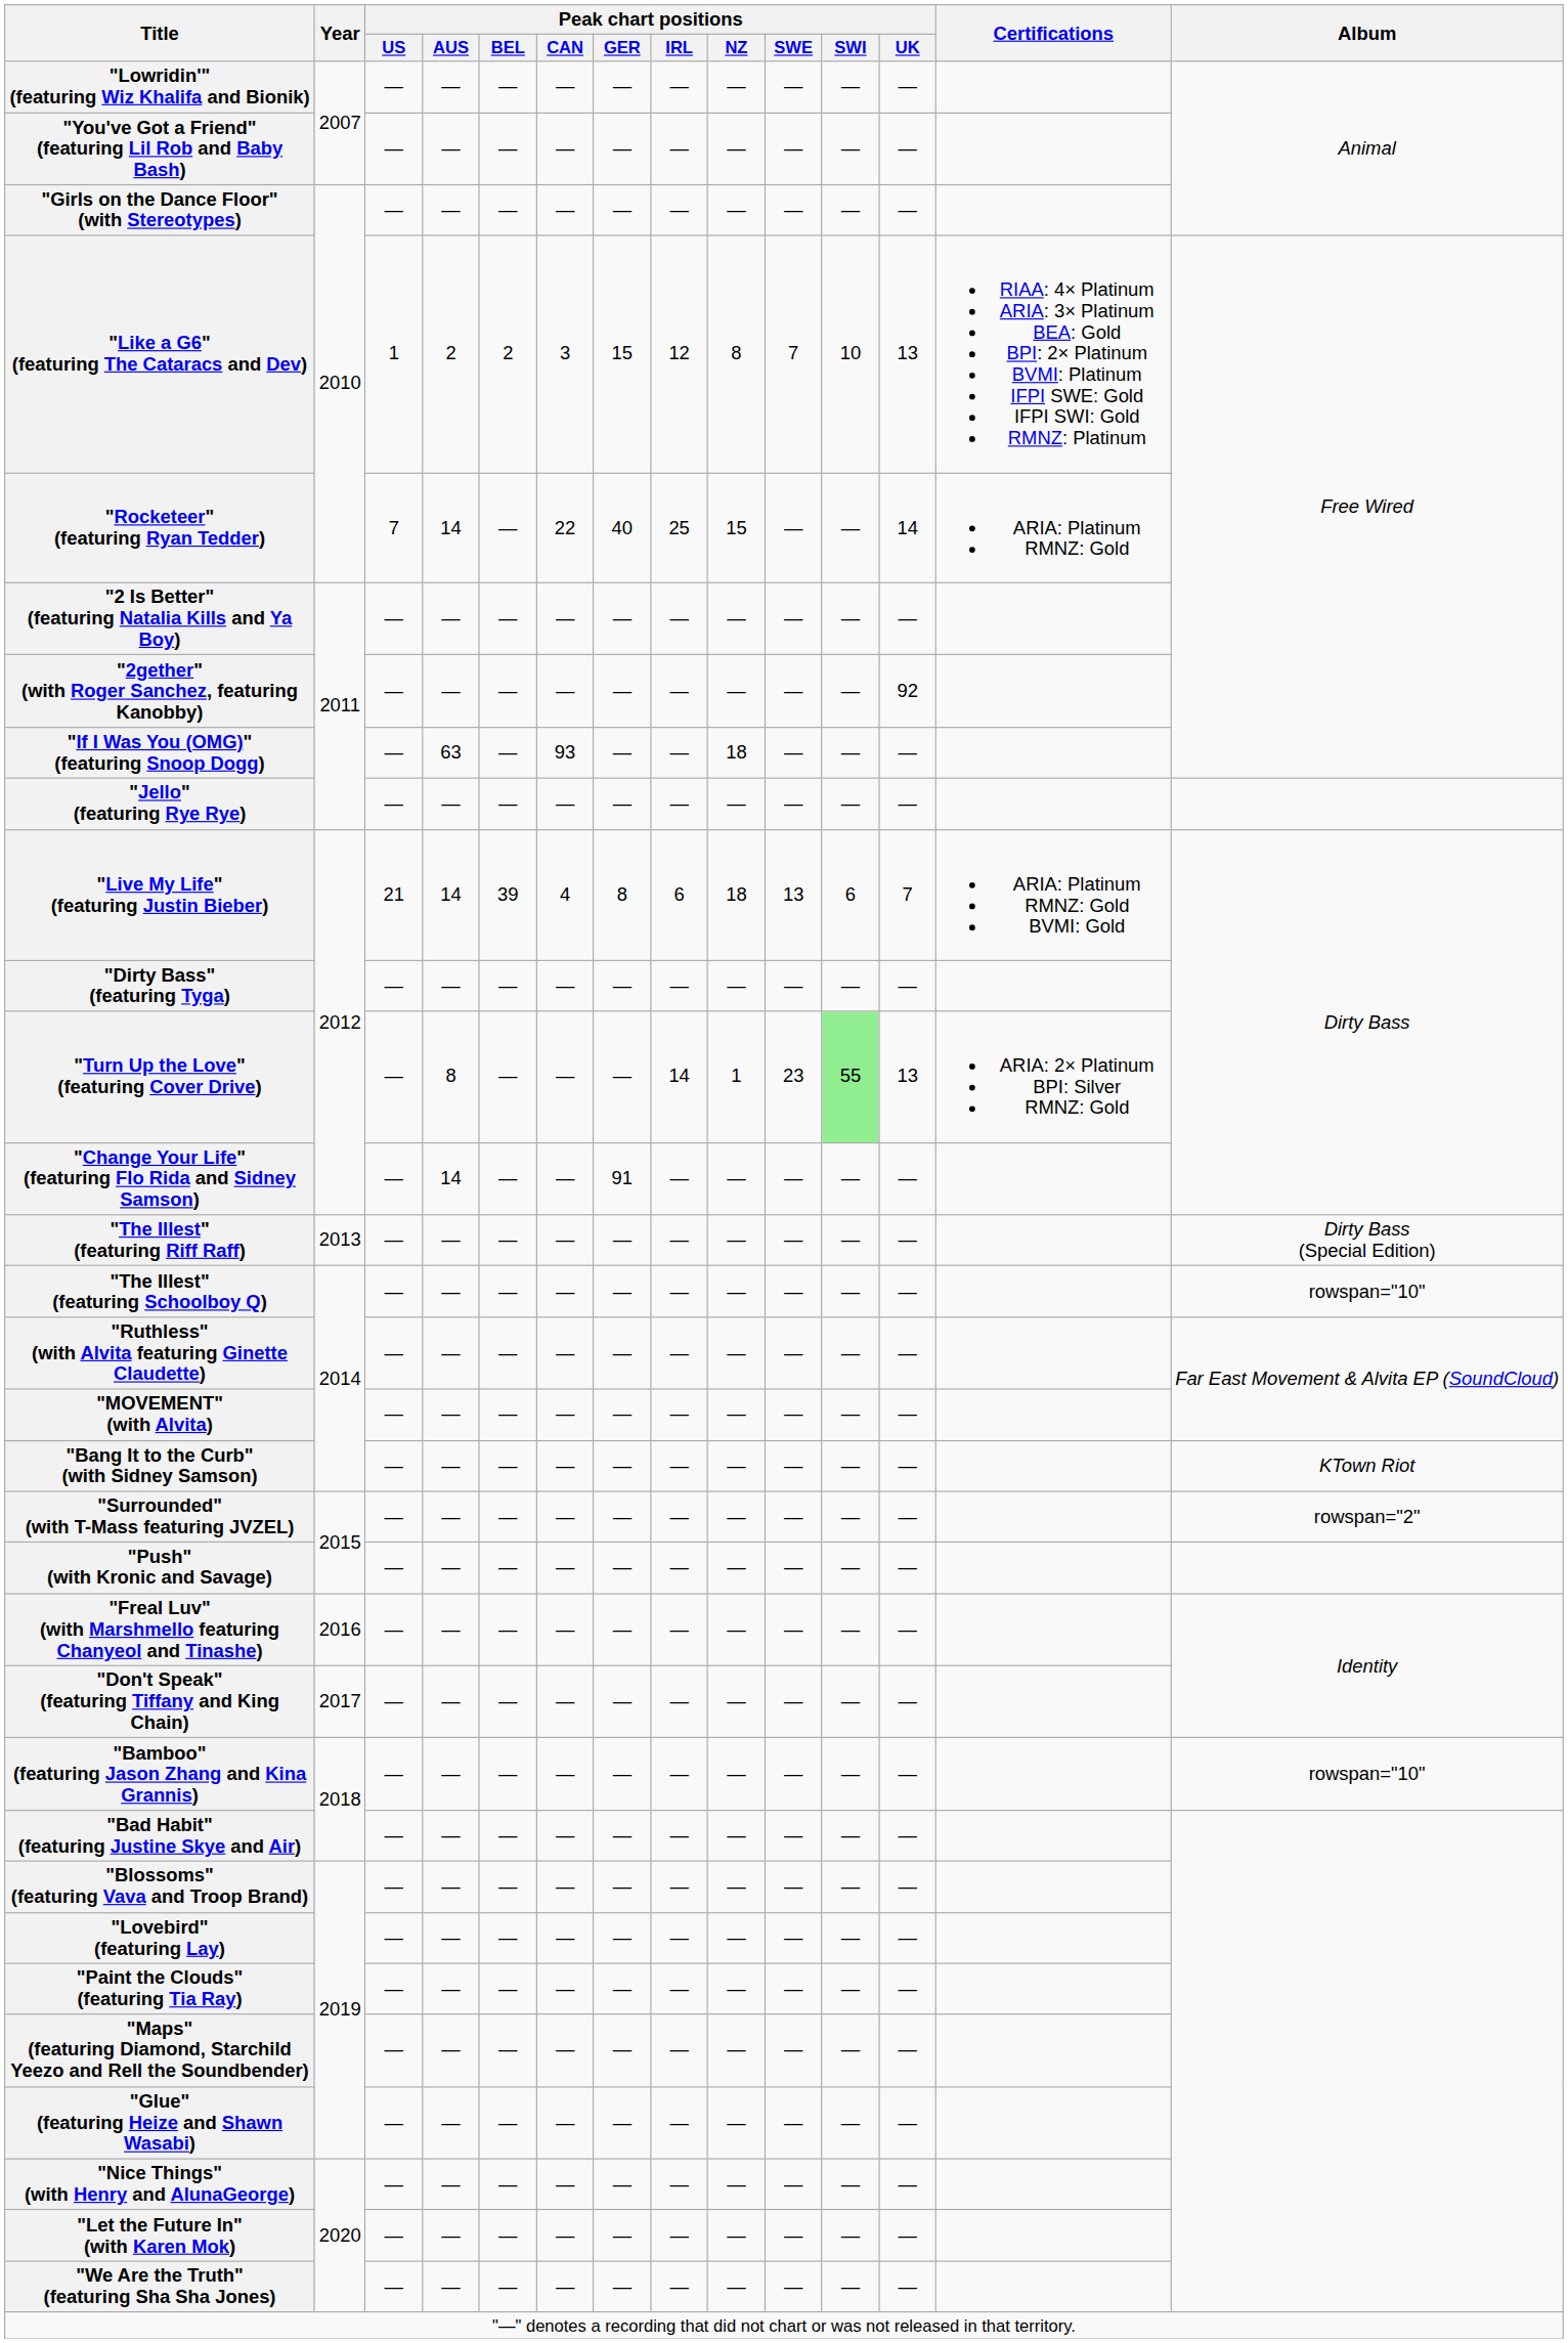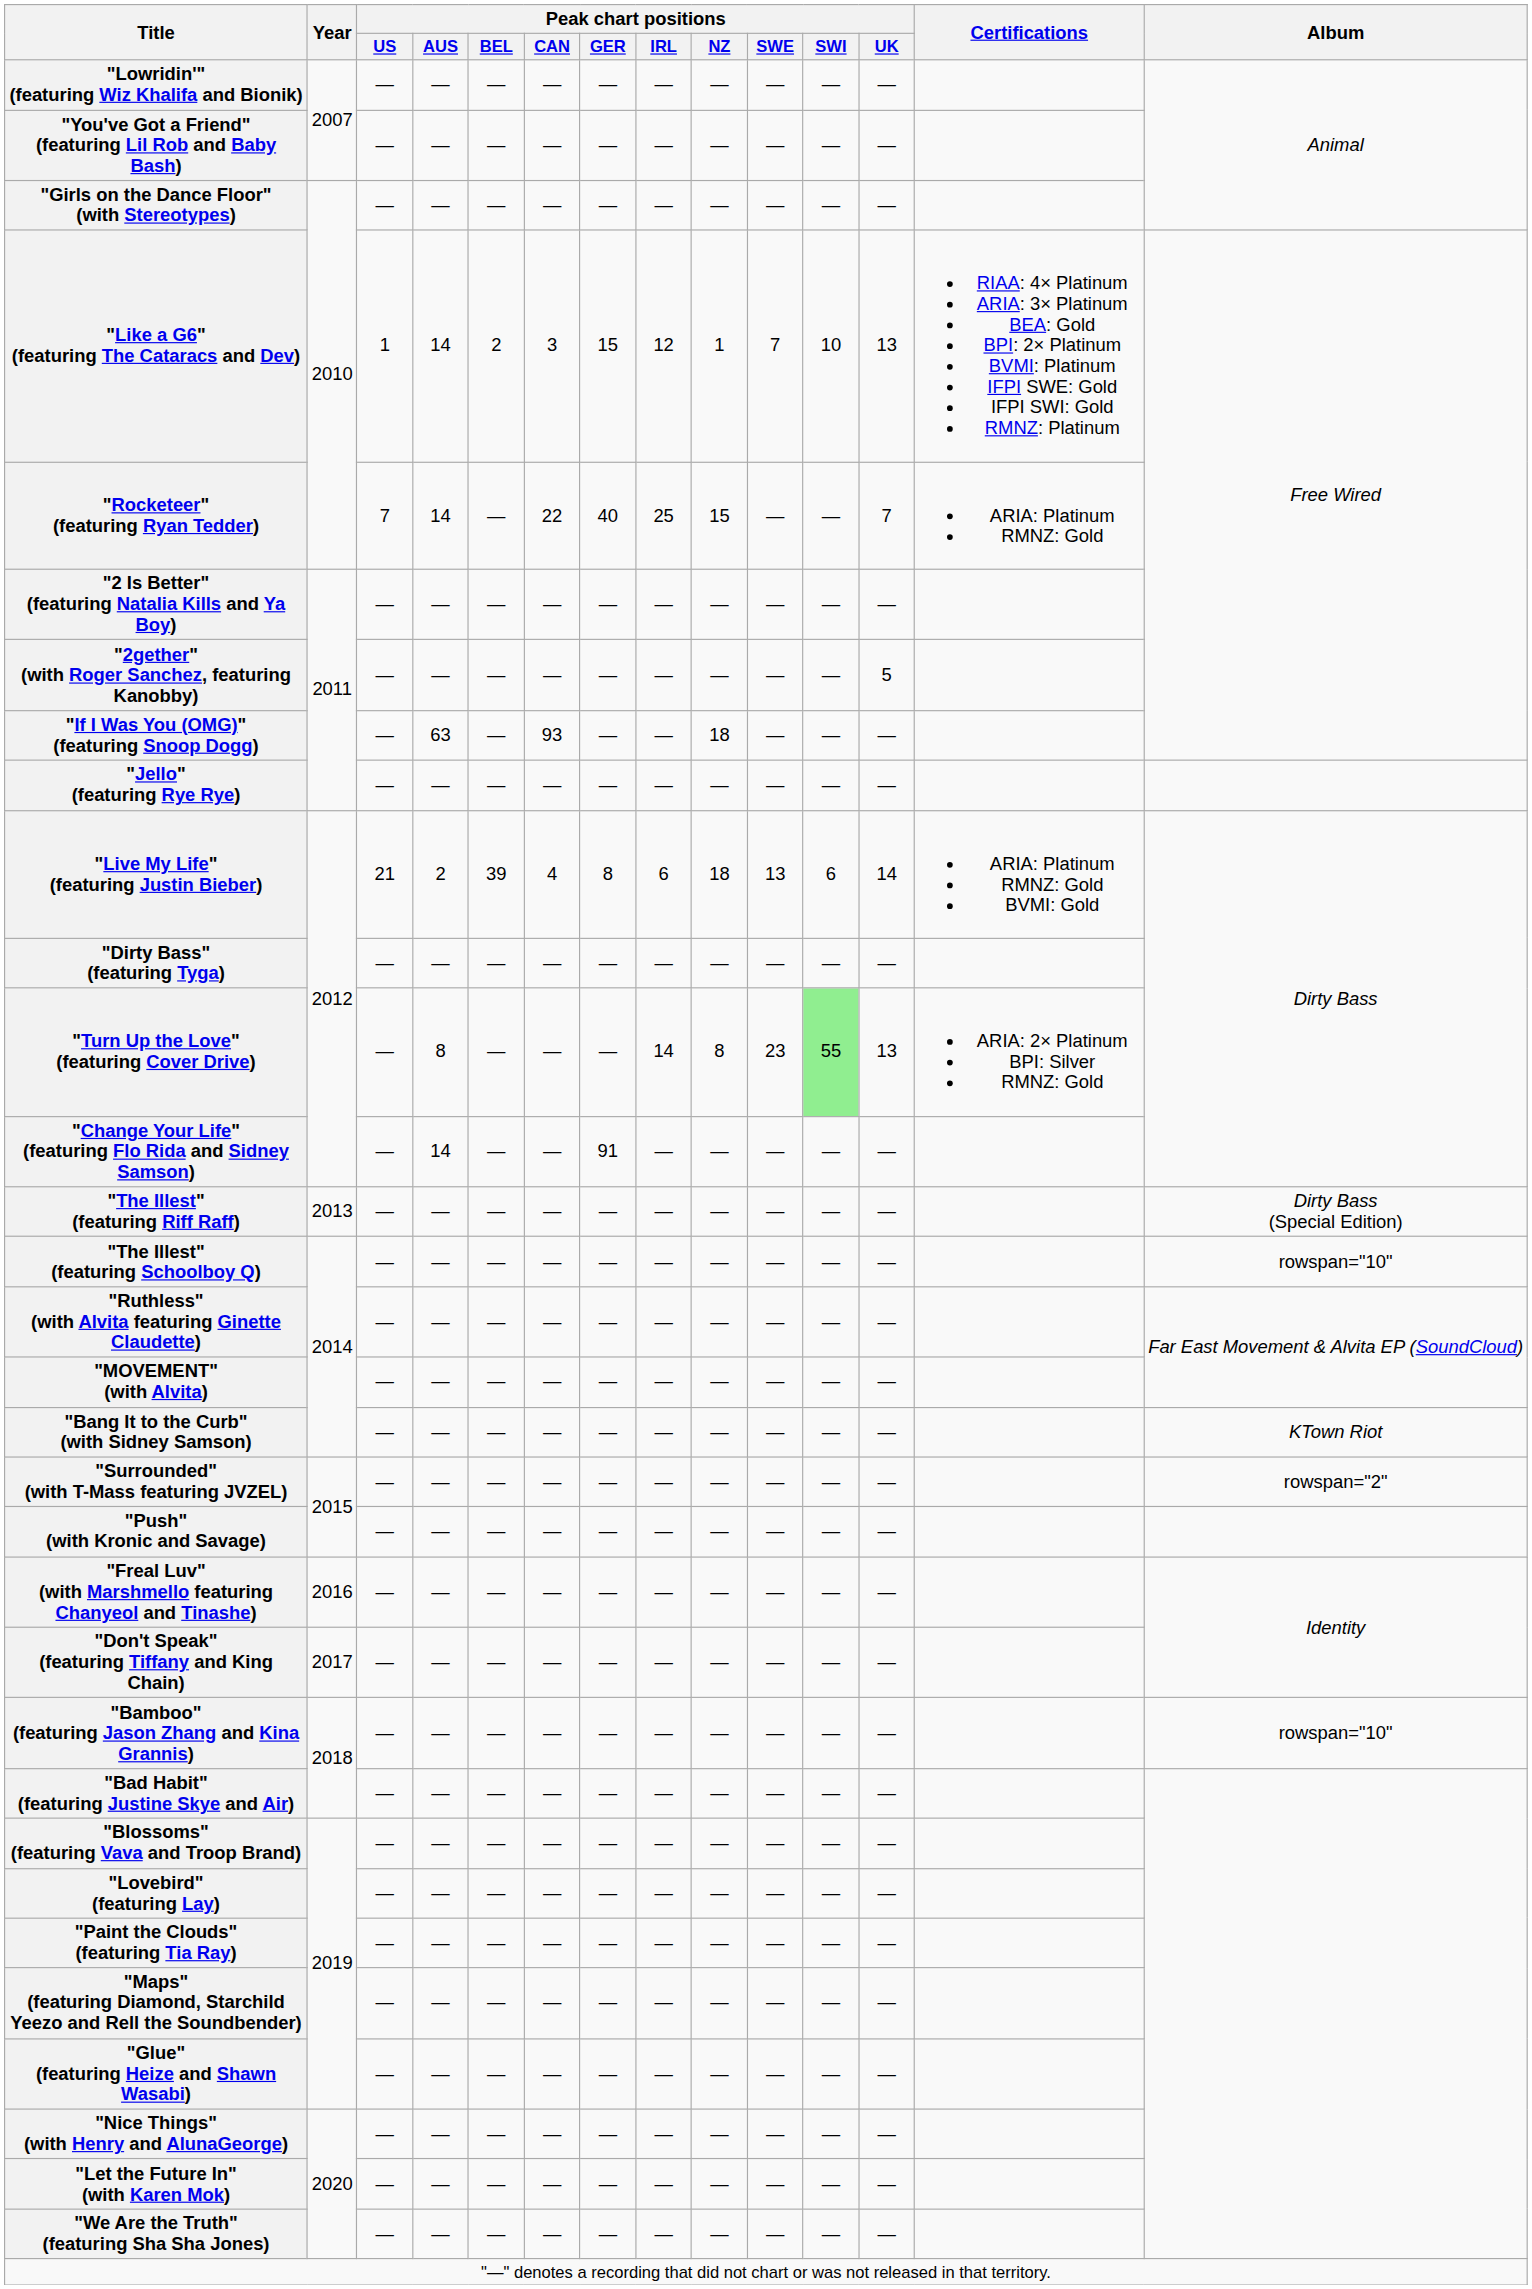"Like a G6" (featuring The Cataracs and Dev) | Peak chart positions / AUS: 2 -> 14
"Like a G6" (featuring The Cataracs and Dev) | Peak chart positions / NZ: 8 -> 1
"Rocketeer" (featuring Ryan Tedder) | Peak chart positions / UK: 14 -> 7
"2gether" (with Roger Sanchez, featuring Kanobby) | Peak chart positions / UK: 92 -> 5
"Live My Life" (featuring Justin Bieber) | Peak chart positions / AUS: 14 -> 2
"Live My Life" (featuring Justin Bieber) | Peak chart positions / UK: 7 -> 14
"Turn Up the Love" (featuring Cover Drive) | Peak chart positions / NZ: 1 -> 8
